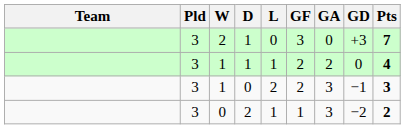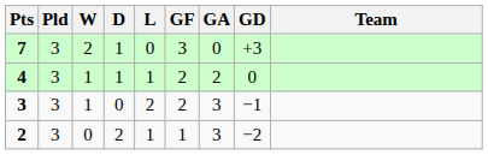columns swapped: Team <-> Pts
